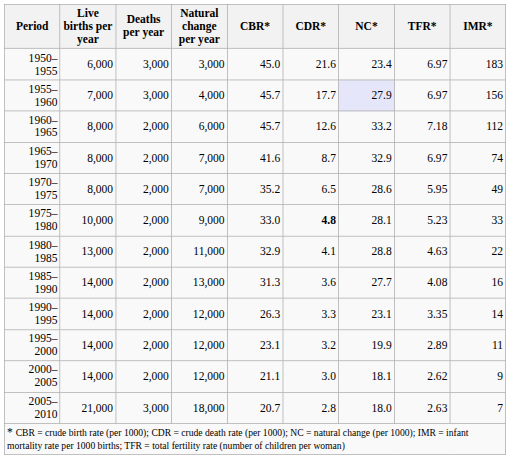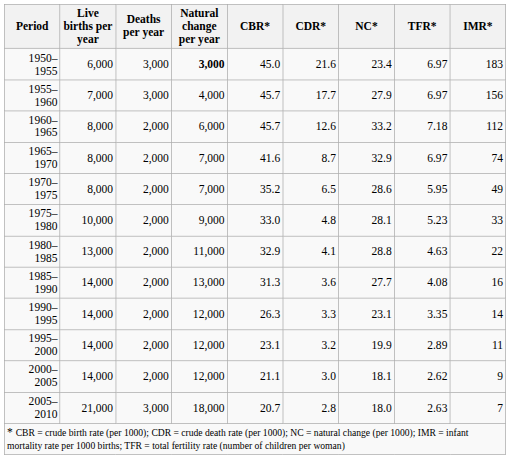1950–1955 | Natural change per year: normal -> bold
1955–1960 | NC*: lavender background -> no background
1975–1980 | CDR*: bold -> normal
